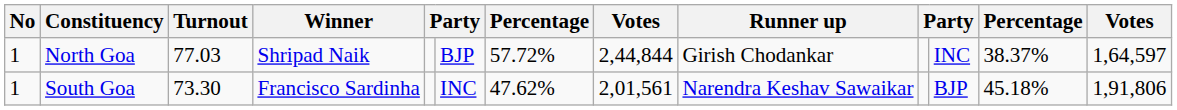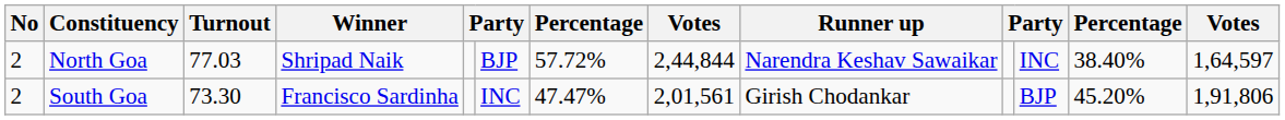North Goa | No: 1 -> 2
North Goa | Runner up: Girish Chodankar -> Narendra Keshav Sawaikar
North Goa | column 12: 38.37% -> 38.40%
South Goa | No: 1 -> 2
South Goa | column 7: 47.62% -> 47.47%
South Goa | Runner up: Narendra Keshav Sawaikar -> Girish Chodankar
South Goa | column 12: 45.18% -> 45.20%
